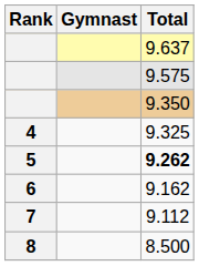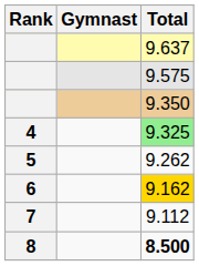9.325 | Total: no background -> lightgreen background
9.262 | Total: bold -> normal
9.162 | Total: no background -> gold background
8.500 | Total: normal -> bold
